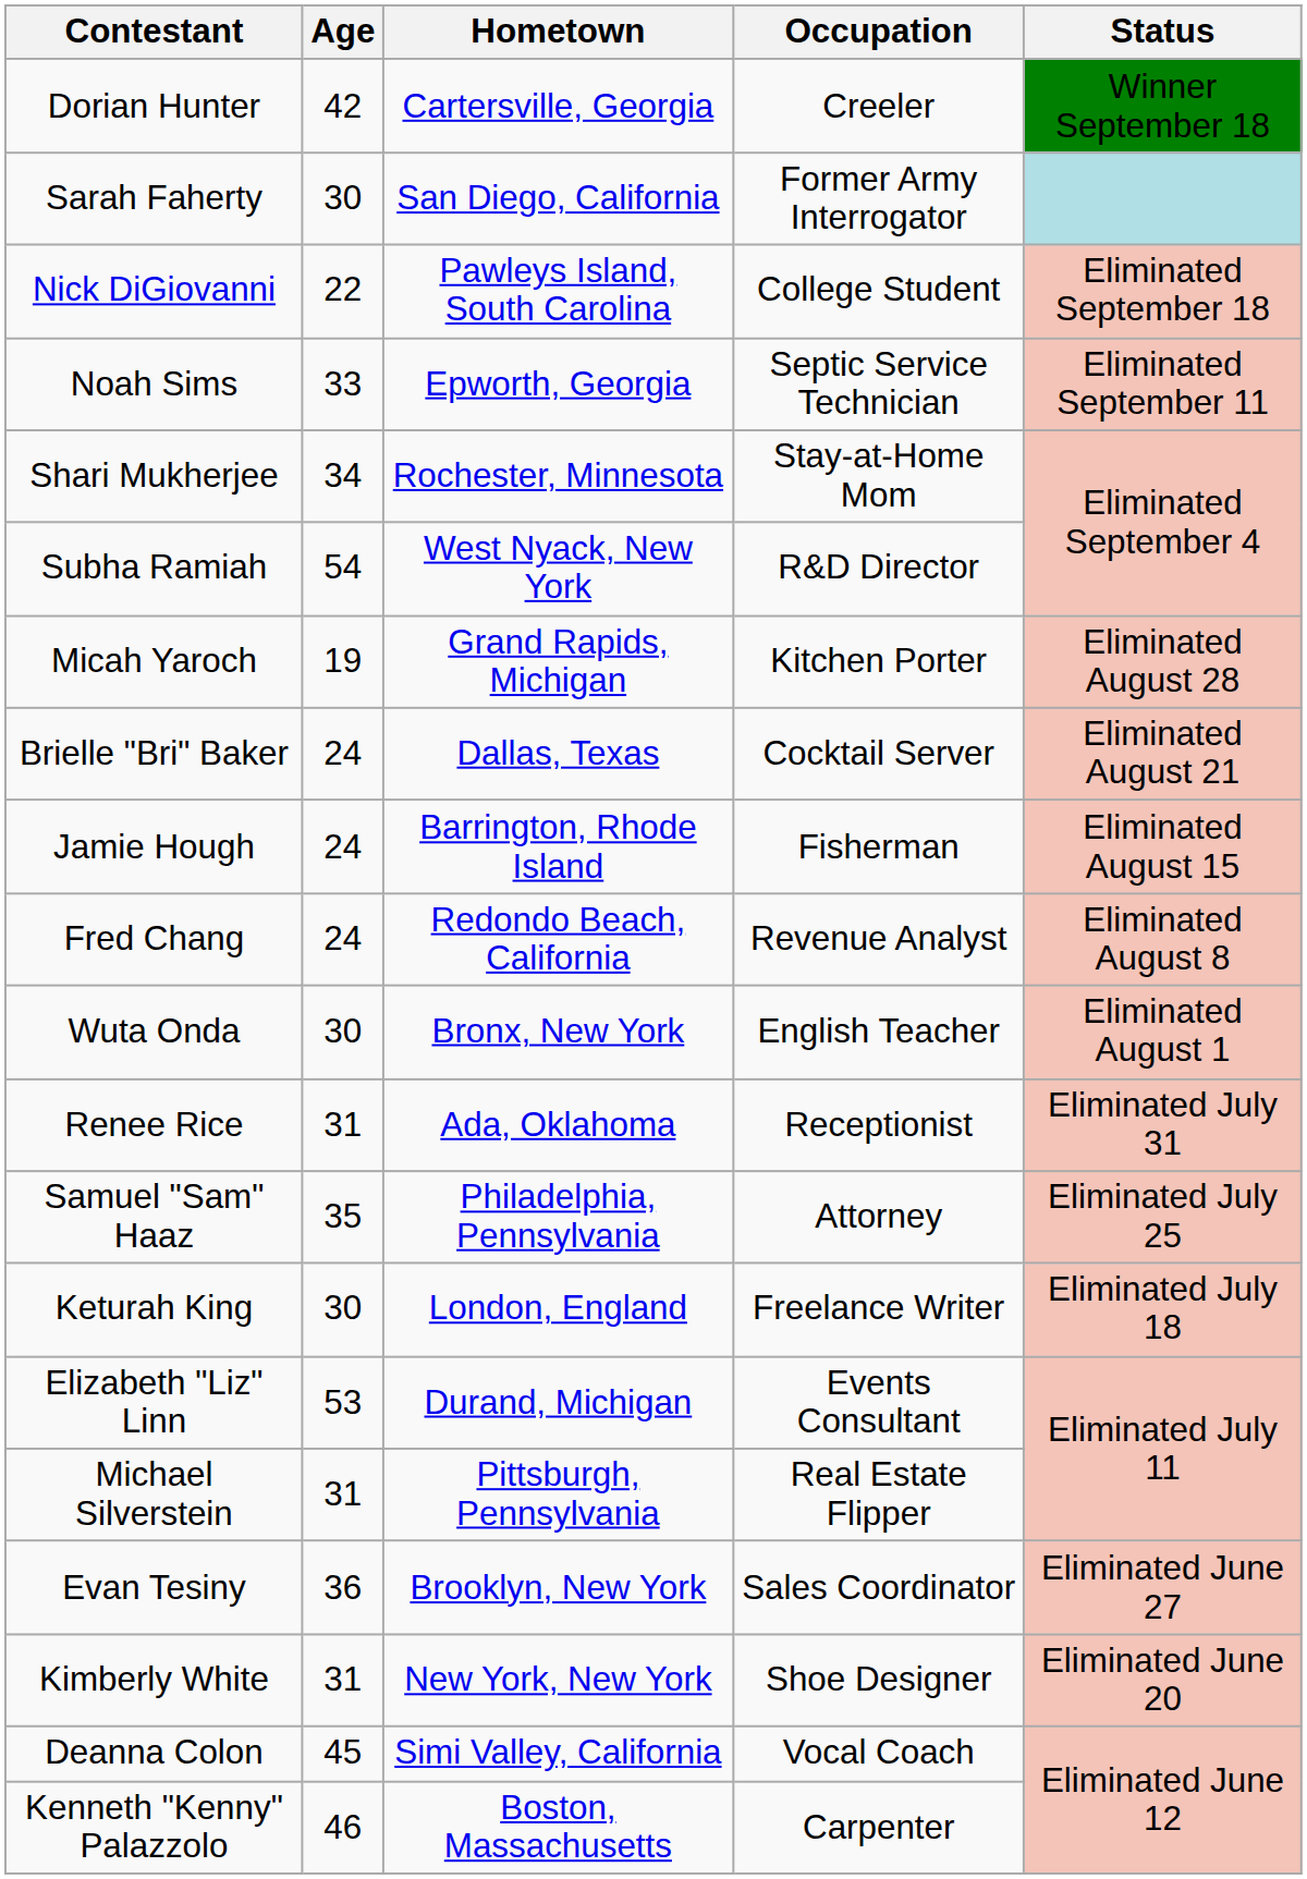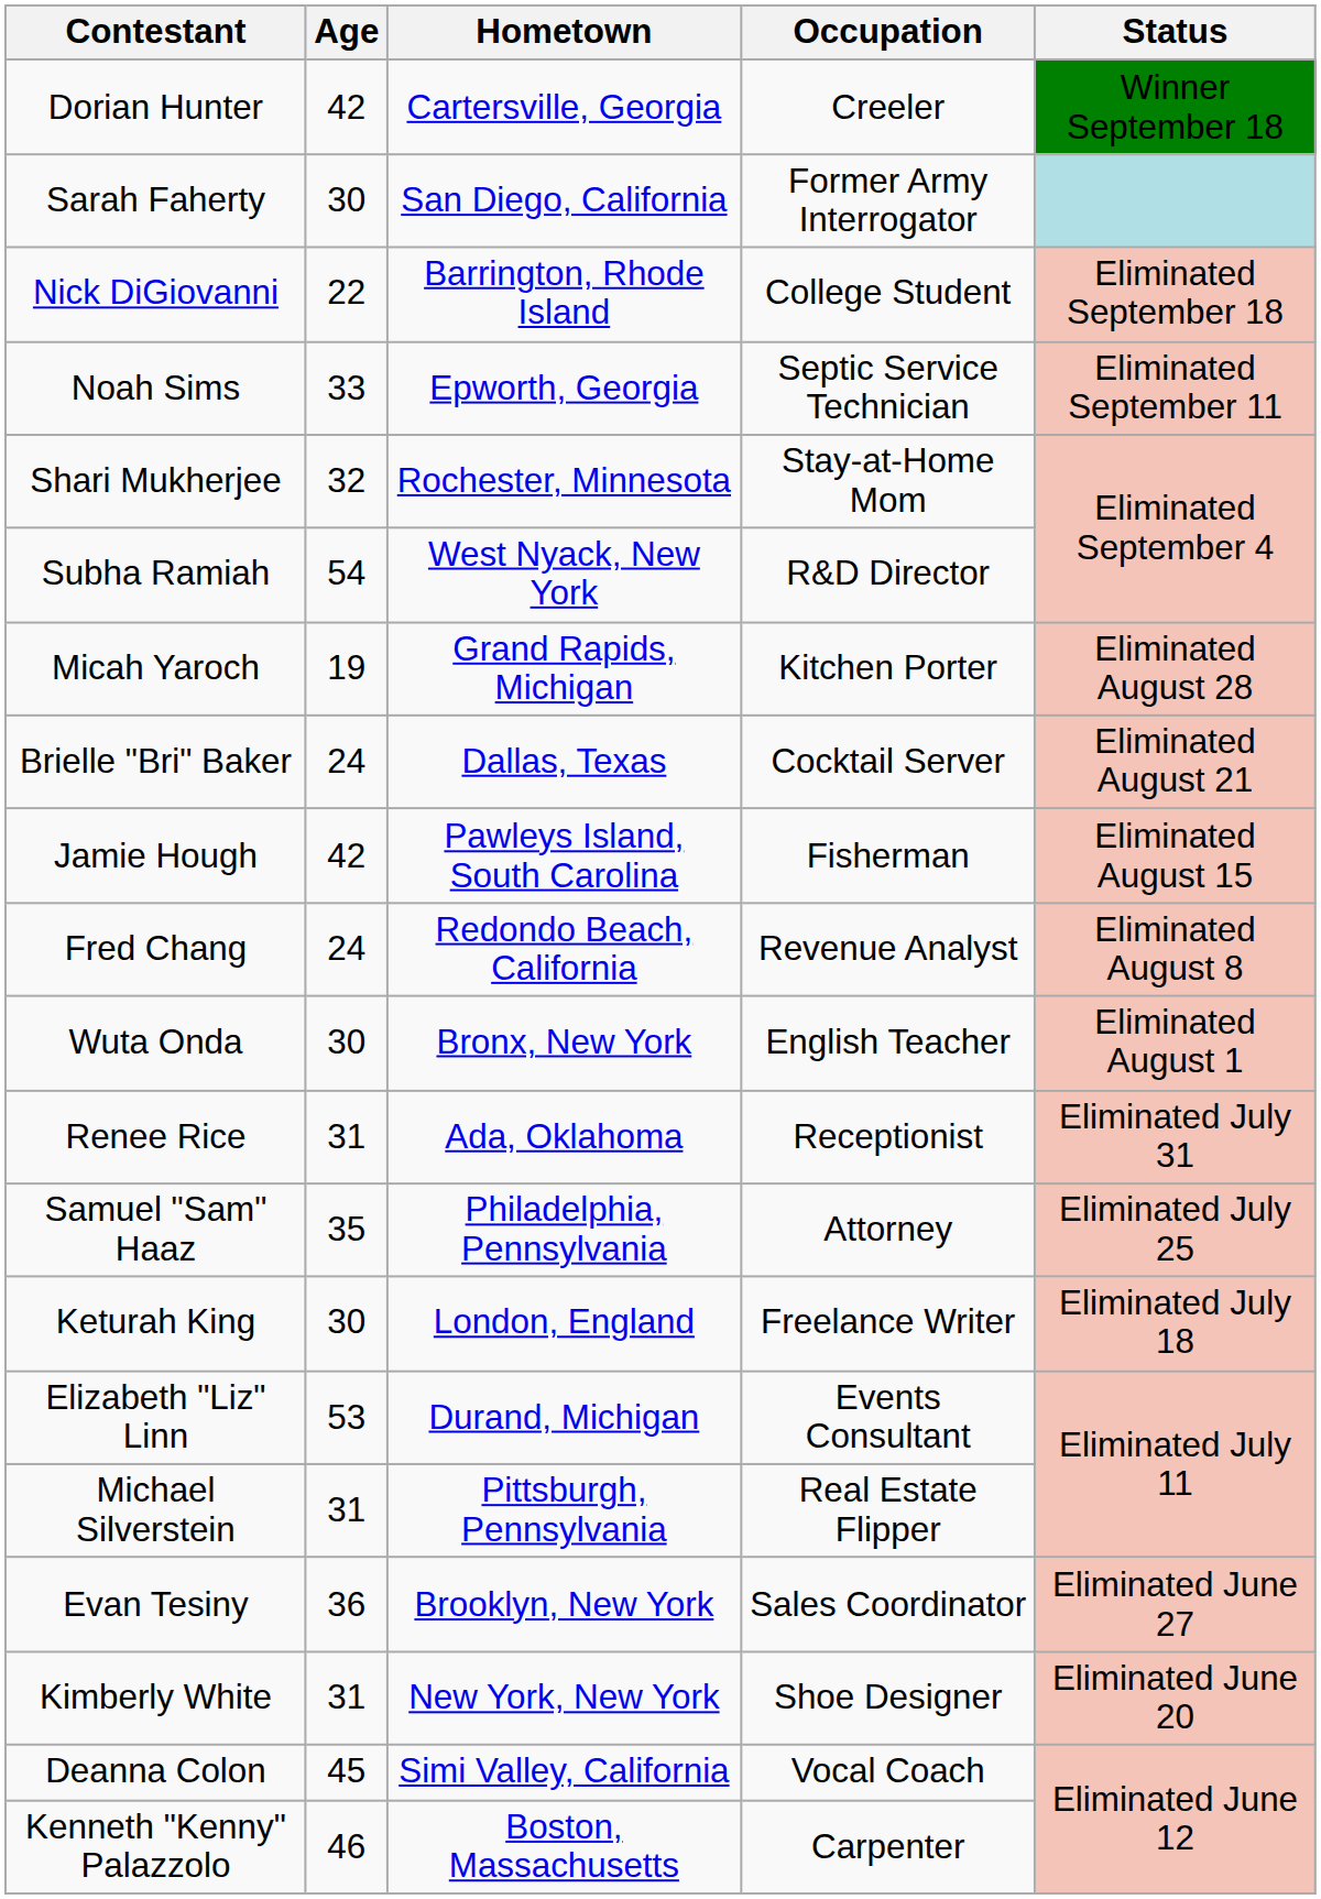Nick DiGiovanni | Hometown: Pawleys Island, South Carolina -> Barrington, Rhode Island
Shari Mukherjee | Age: 34 -> 32
Jamie Hough | Age: 24 -> 42
Jamie Hough | Hometown: Barrington, Rhode Island -> Pawleys Island, South Carolina
